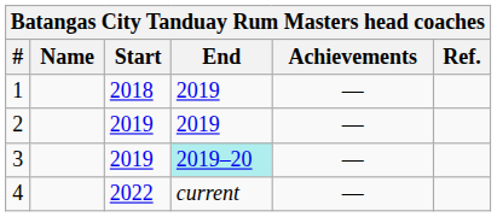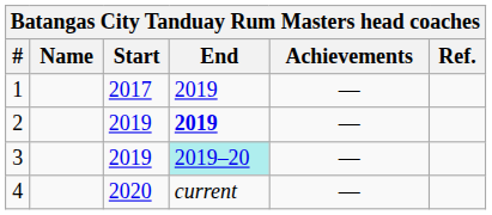1 | Start: 2018 -> 2017
2 | End: normal -> bold
4 | Start: 2022 -> 2020
